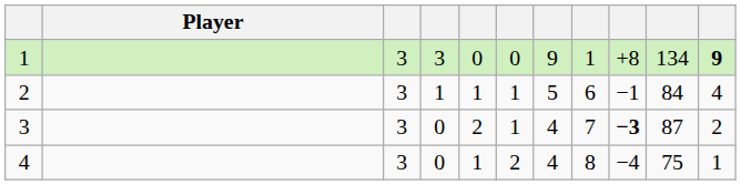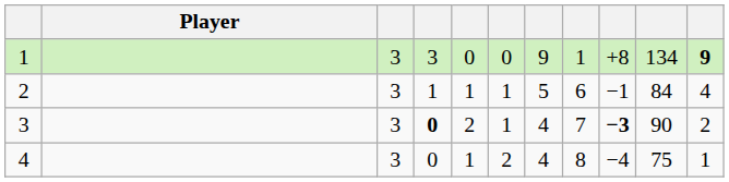row 4 | column 4: normal -> bold
row 4 | column 10: 87 -> 90
